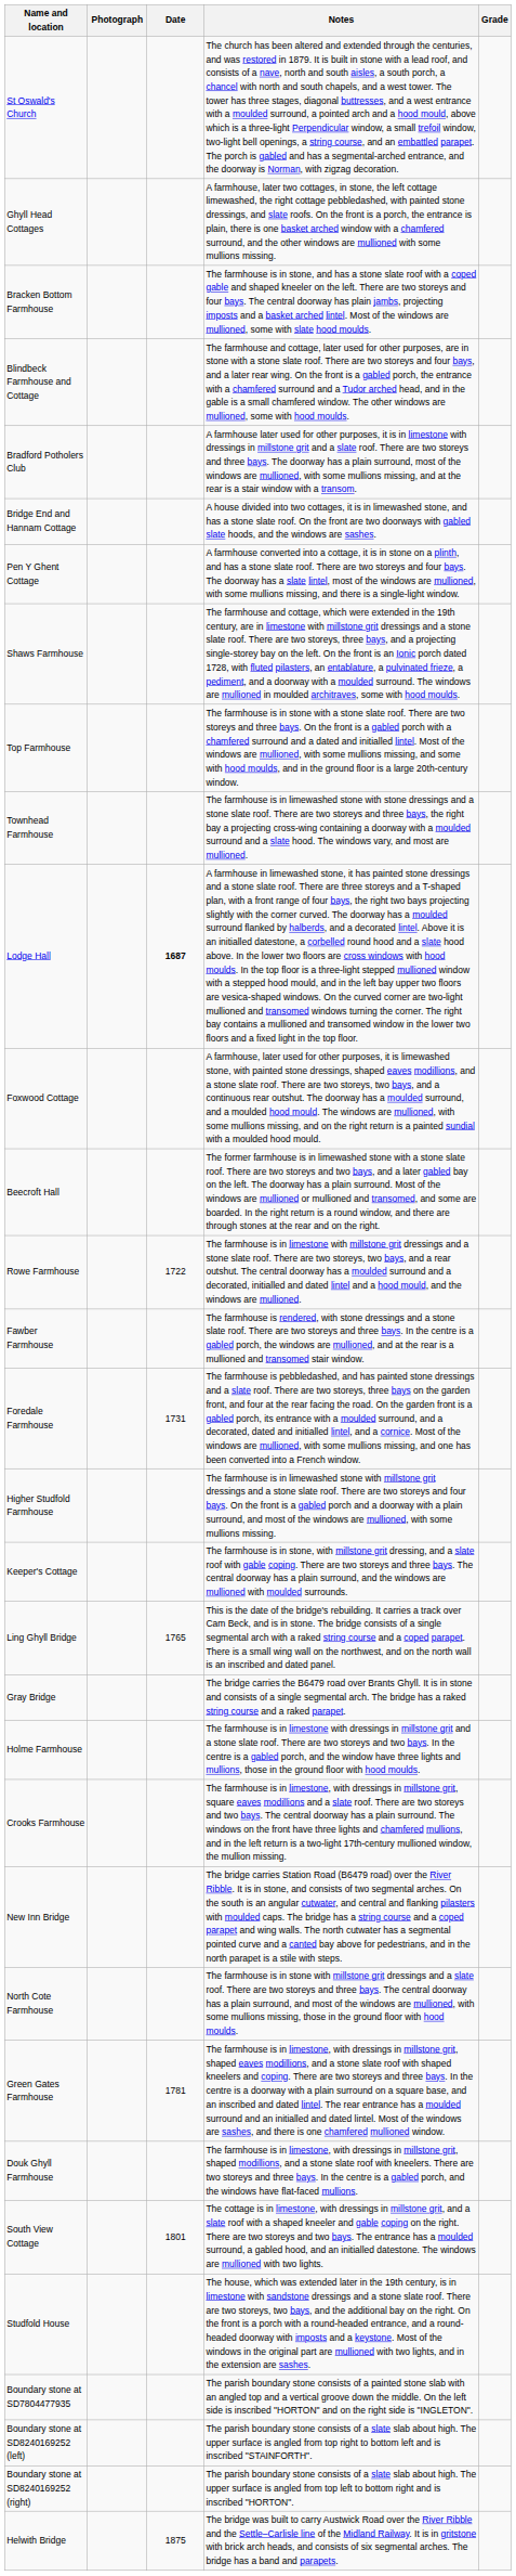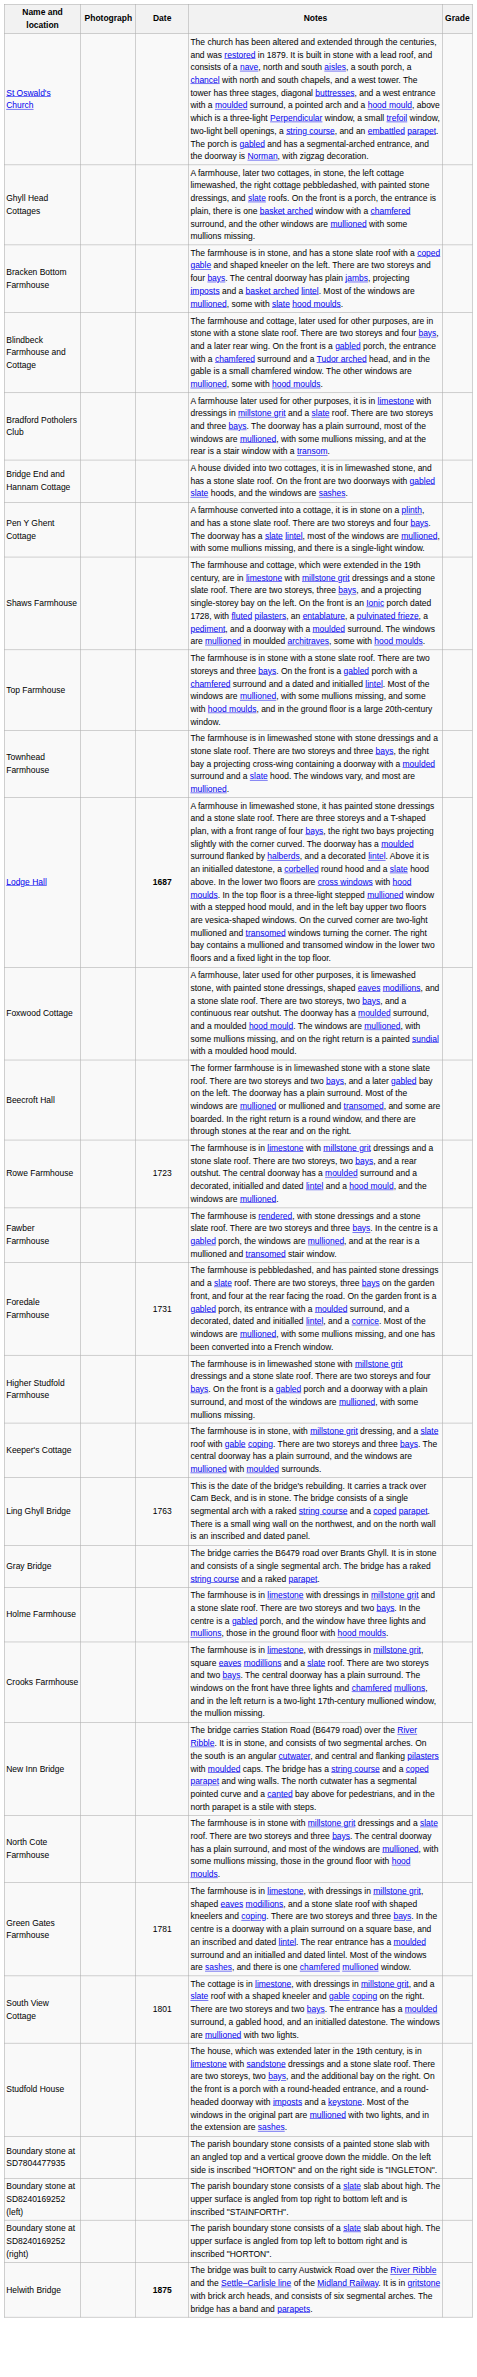Rowe Farmhouse | Date: 1722 -> 1723
Ling Ghyll Bridge | Date: 1765 -> 1763
- row: Douk Ghyll Farmhouse | The farmhouse is in limestone, with dressings in millstone grit, shaped modillions, and a stone slate roof with kneelers. There are two storeys and three bays. In the centre is a gabled porch, and the windows have flat-faced mullions.
Helwith Bridge | Date: normal -> bold
